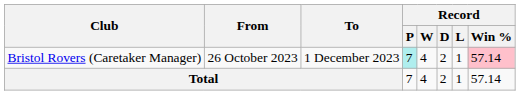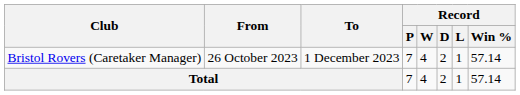Bristol Rovers (Caretaker Manager) | Record / P: paleturquoise background -> no background
Bristol Rovers (Caretaker Manager) | Record / Win %: pink background -> no background
